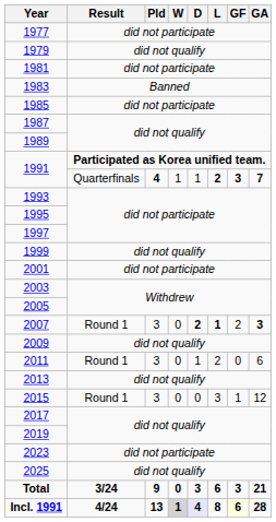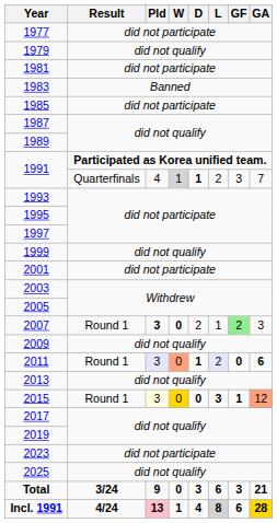1991 / Quarterfinals | Pld: bold -> normal
1991 / Quarterfinals | W: no background -> lightgrey background
1991 / Quarterfinals | D: normal -> bold
1991 / Quarterfinals | L: bold -> normal
1991 / Quarterfinals | GF: bold -> normal
1991 / Quarterfinals | GA: bold -> normal
2007 | Pld: normal -> bold
2007 | W: normal -> bold
2007 | D: bold -> normal
2007 | L: bold -> normal
2007 | GF: no background -> lightgreen background
2007 | GA: bold -> normal
2011 | Pld: no background -> lavender background
2011 | W: no background -> lightsalmon background
2011 | D: normal -> bold
2011 | L: no background -> lavender background
2011 | GF: normal -> bold
2011 | GA: normal -> bold
2015 | Pld: no background -> lightyellow background
2015 | W: no background -> gold background
2015 | D: normal -> bold
2015 | L: normal -> bold
2015 | GF: normal -> bold
2015 | GA: no background -> lightsalmon background
Incl. 1991 | Pld: no background -> pink background
Incl. 1991 | W: lightgrey background -> no background
Incl. 1991 | D: lavender background -> no background
Incl. 1991 | L: no background -> lightgrey background
Incl. 1991 | GF: lightyellow background -> no background
Incl. 1991 | GA: no background -> gold background
